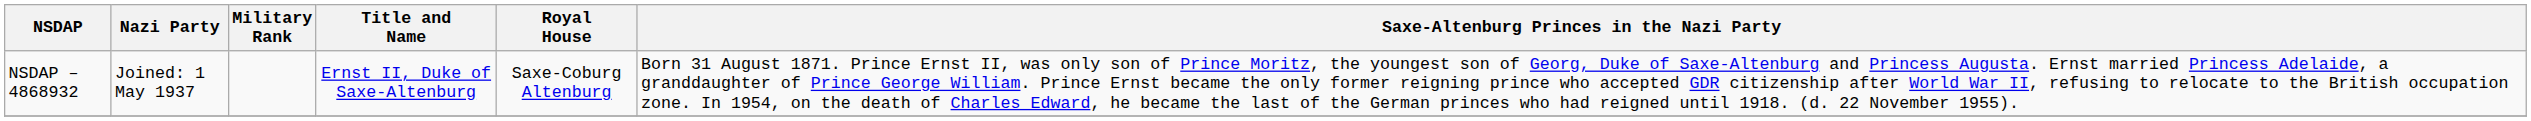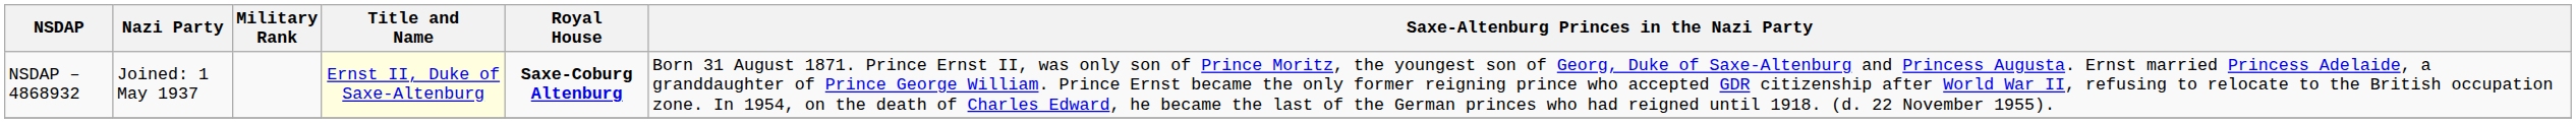NSDAP – 4868932 | Title and Name: no background -> lightyellow background
NSDAP – 4868932 | Royal House: normal -> bold
